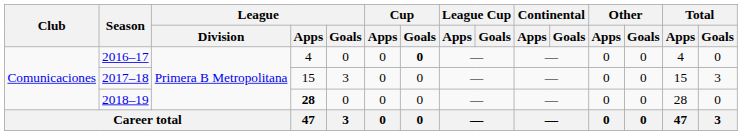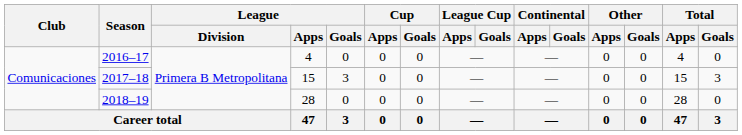2016–17 | Cup / Goals: bold -> normal
2018–19 | League / Apps: bold -> normal
